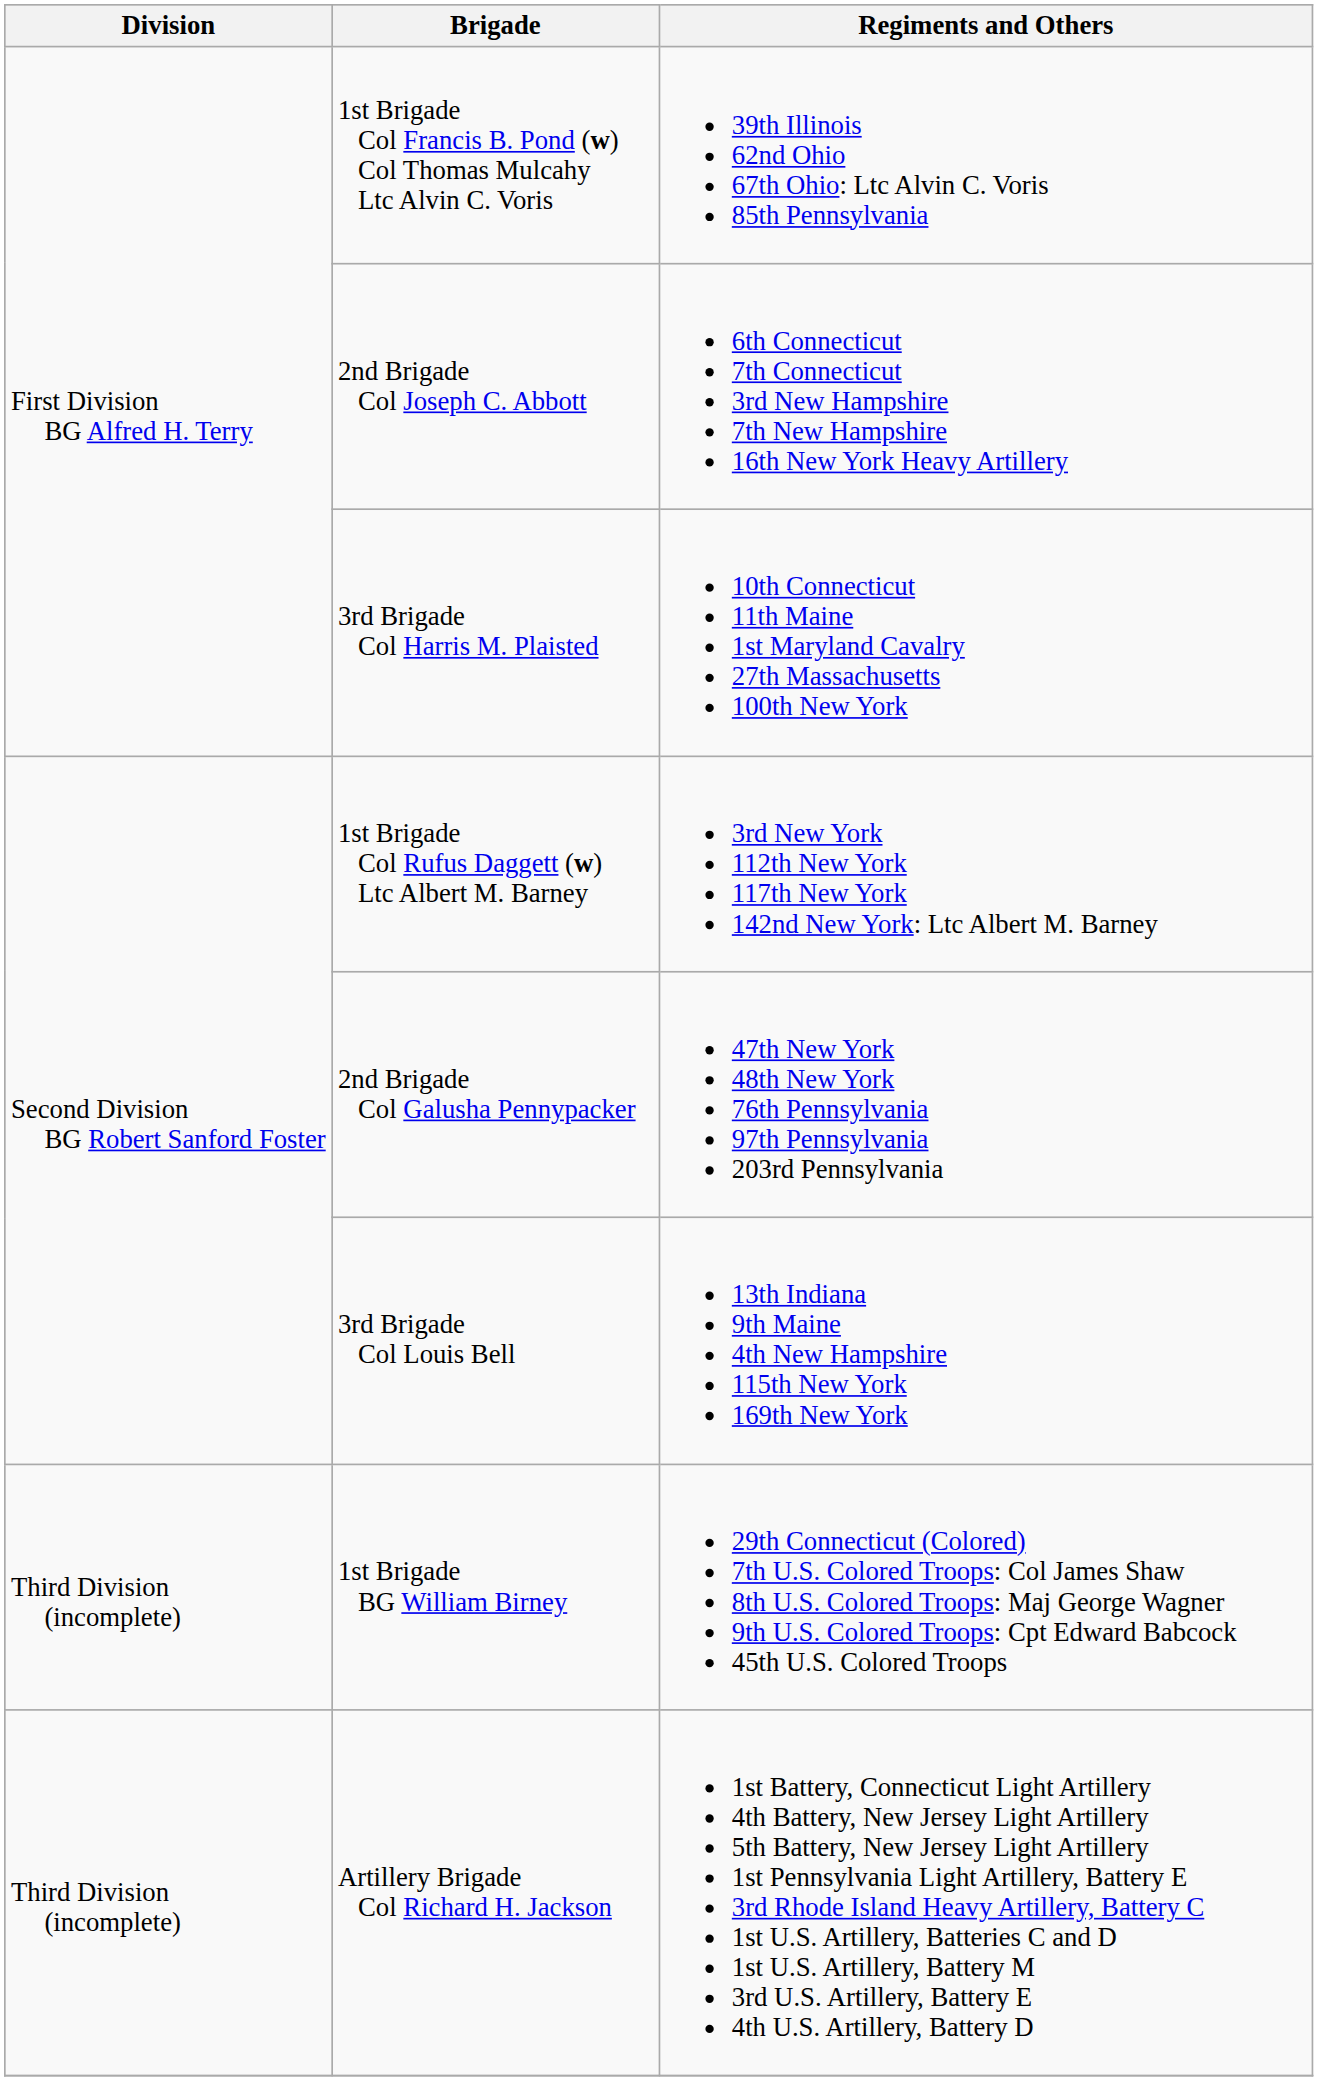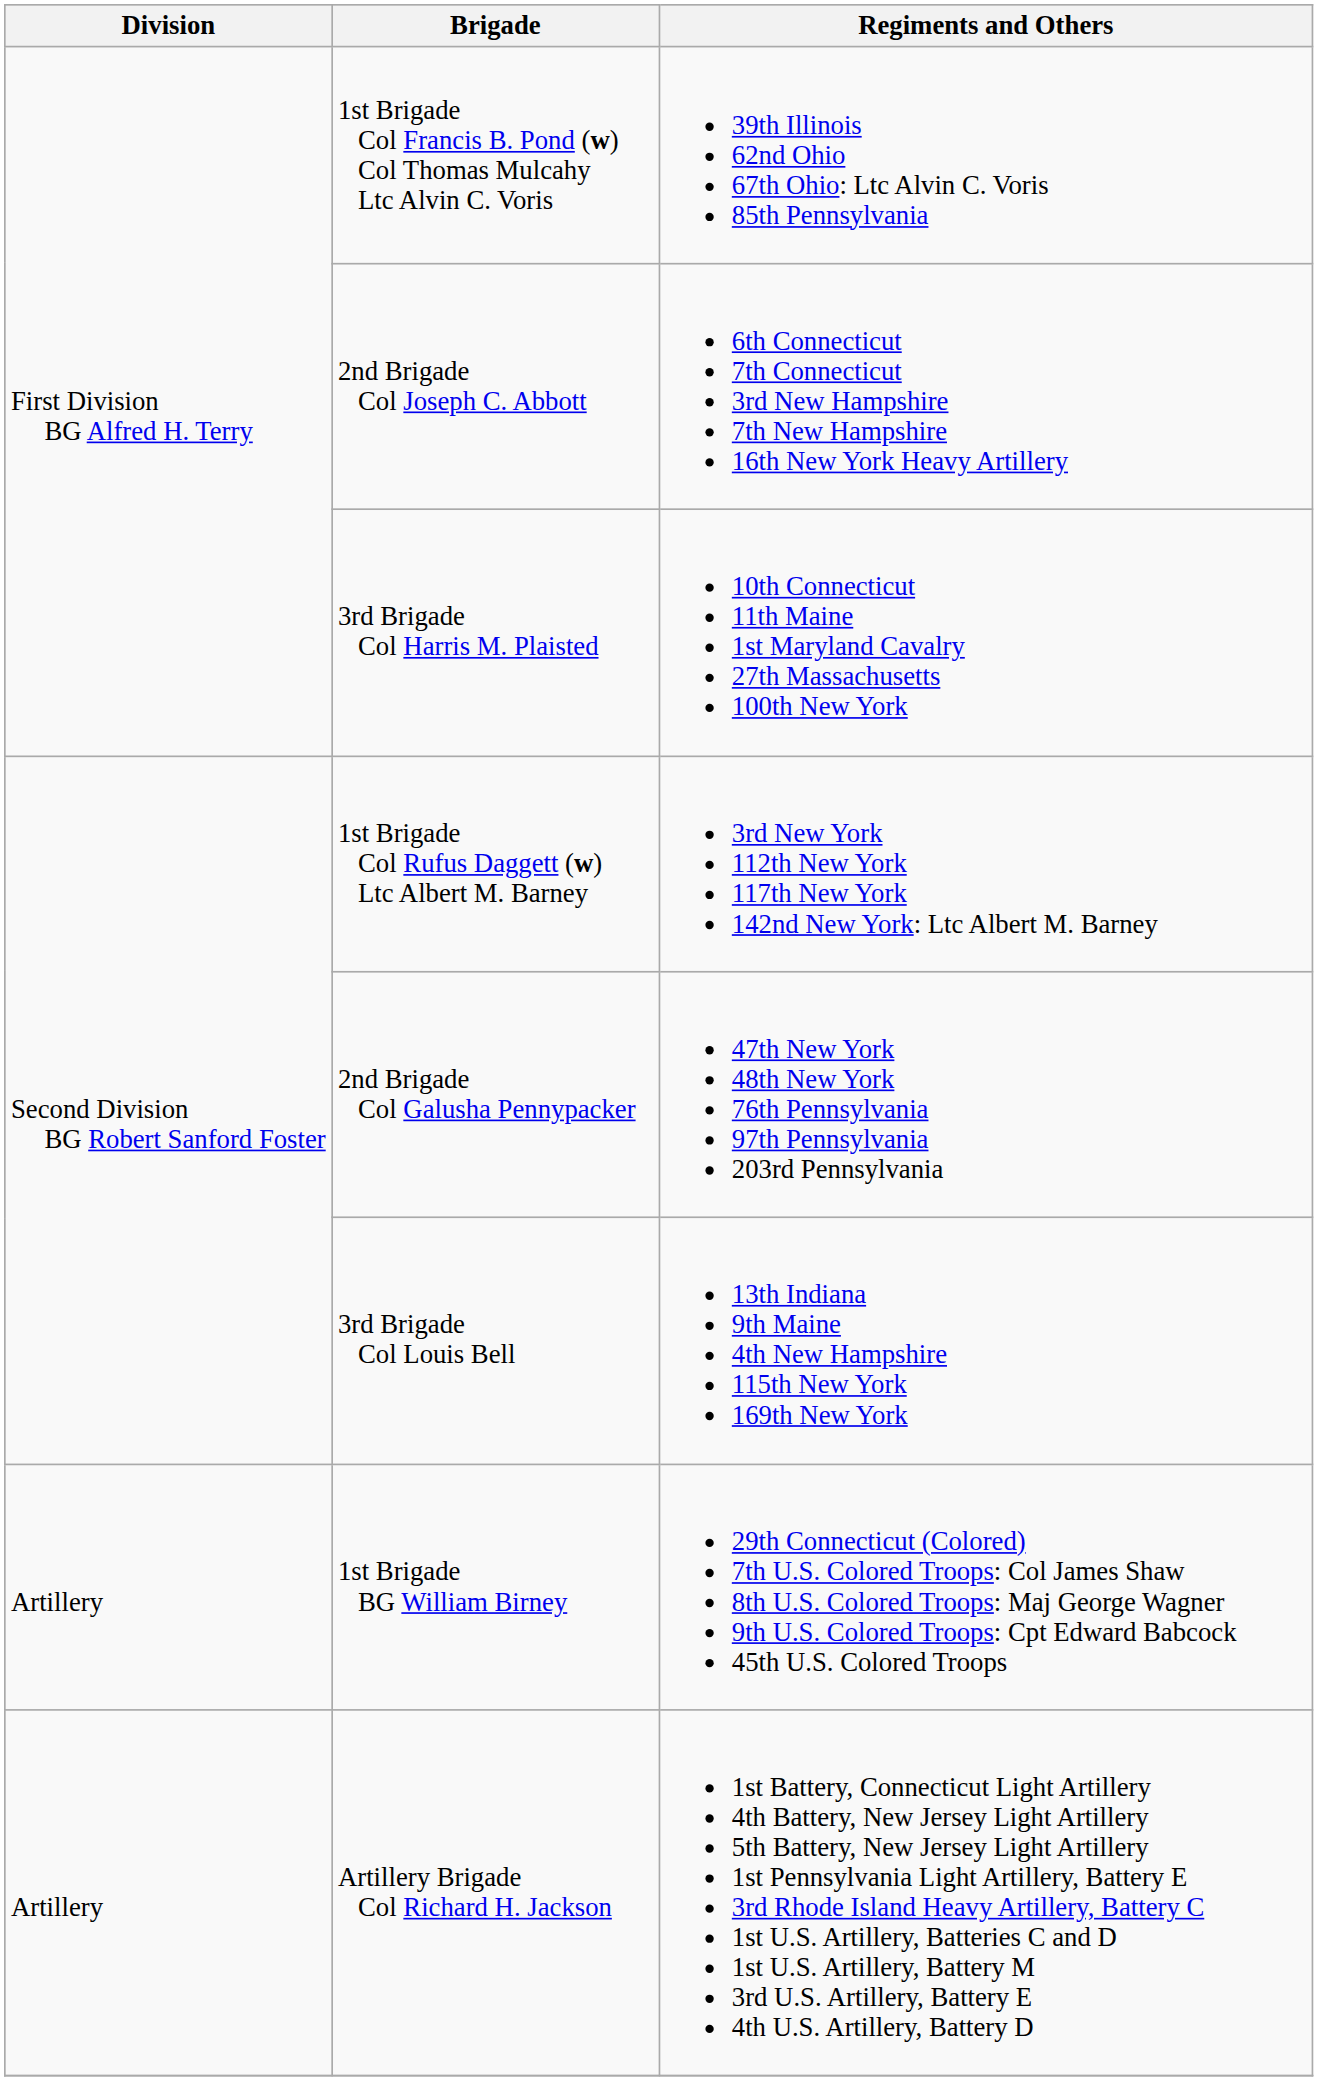1st Brigade BG William Birney | Division: Third Division (incomplete) -> Artillery
Artillery Brigade Col Richard H. Jackson | Division: Third Division (incomplete) -> Artillery
